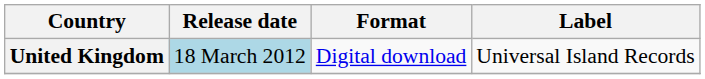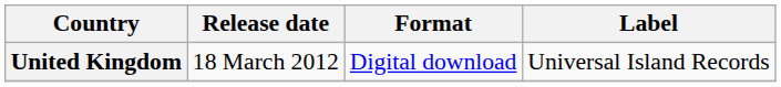United Kingdom | Release date: lightblue background -> no background
